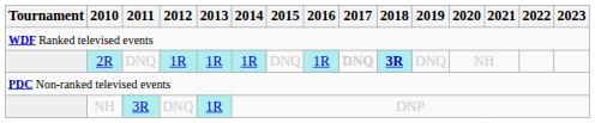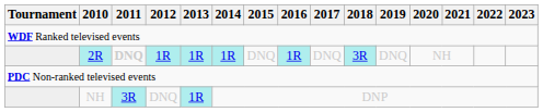2R | 2011: normal -> bold
2R | 2017: bold -> normal
2R | 2018: bold -> normal
